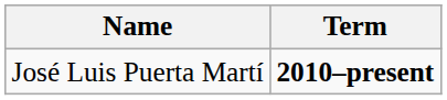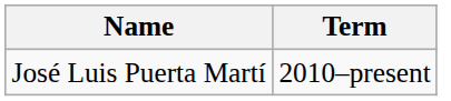José Luis Puerta Martí | Term: bold -> normal
